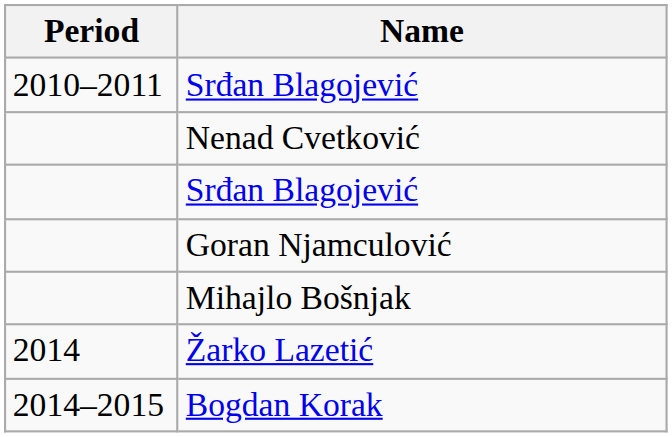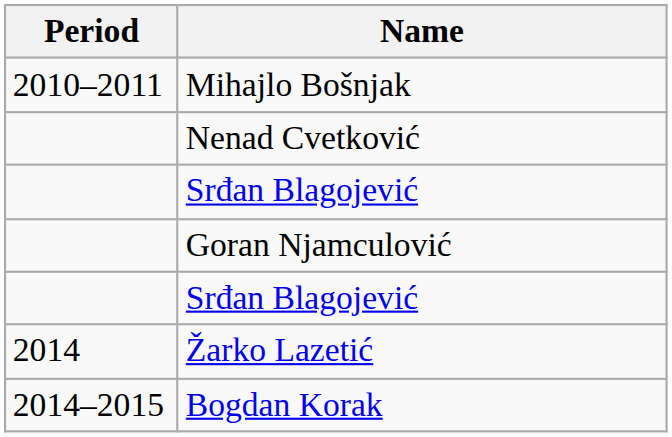row 2 | Name: Srđan Blagojević -> Mihajlo Bošnjak
row 6 | Name: Mihajlo Bošnjak -> Srđan Blagojević
